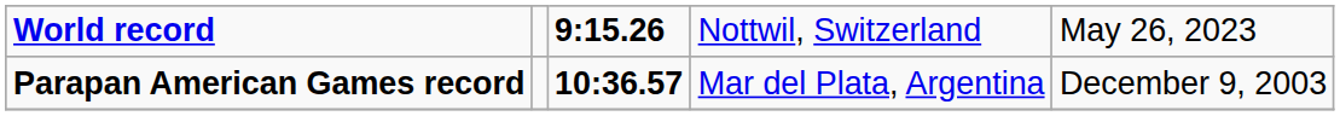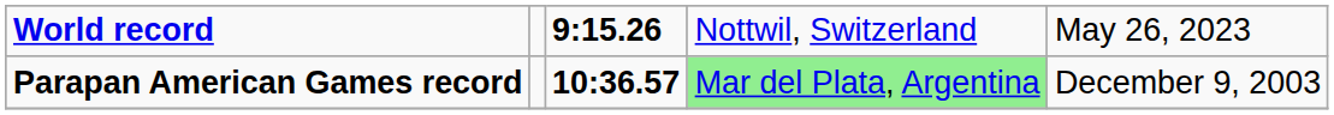Parapan American Games record | column 4: no background -> lightgreen background
